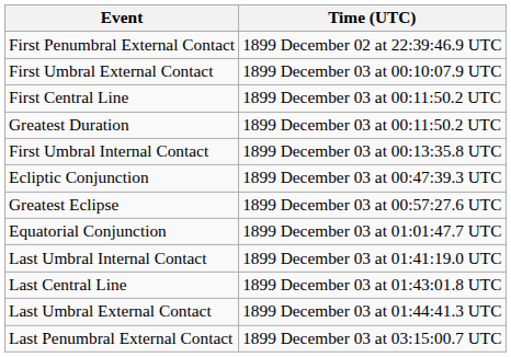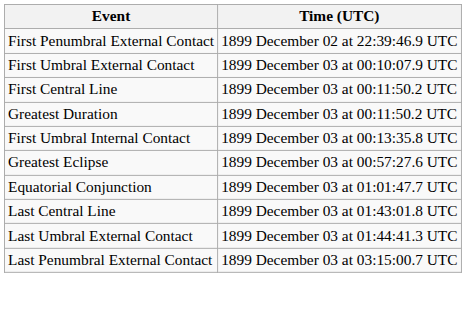- row: Ecliptic Conjunction | 1899 December 03 at 00:47:39.3 UTC
- row: Last Umbral Internal Contact | 1899 December 03 at 01:41:19.0 UTC
